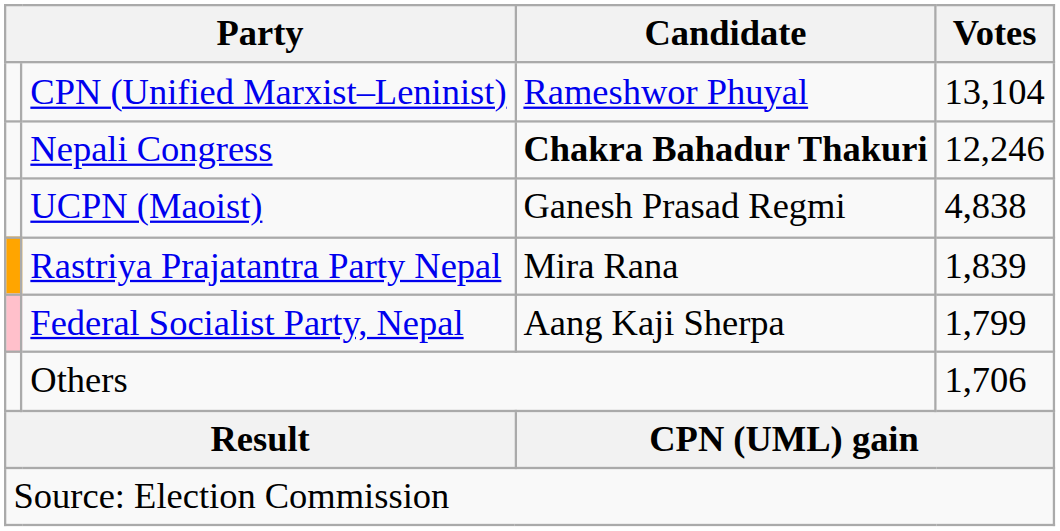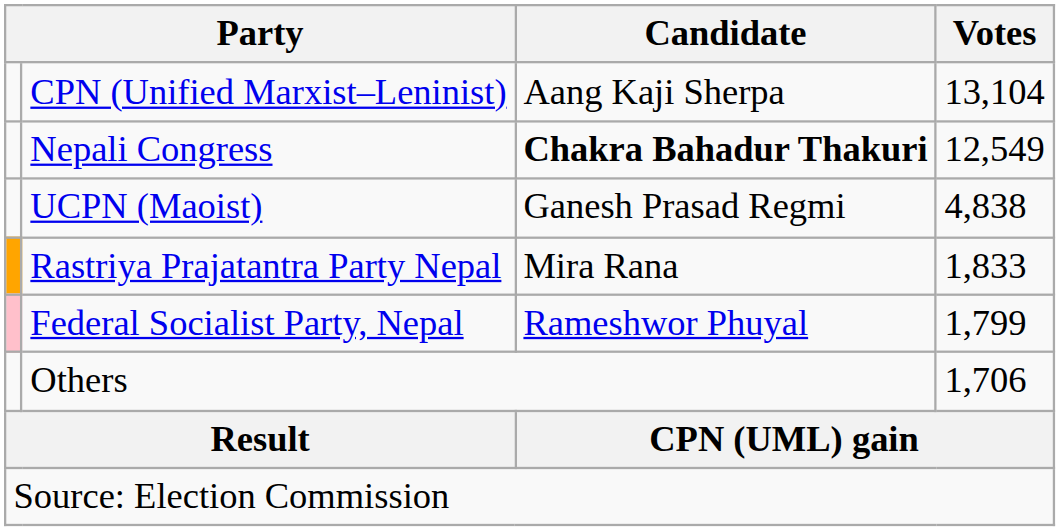CPN (Unified Marxist–Leninist) | Candidate: Rameshwor Phuyal -> Aang Kaji Sherpa
Nepali Congress | Votes: 12,246 -> 12,549
Rastriya Prajatantra Party Nepal | Votes: 1,839 -> 1,833
Federal Socialist Party, Nepal | Candidate: Aang Kaji Sherpa -> Rameshwor Phuyal
